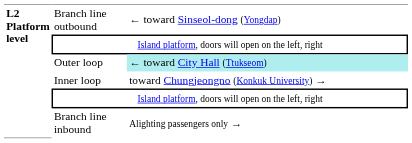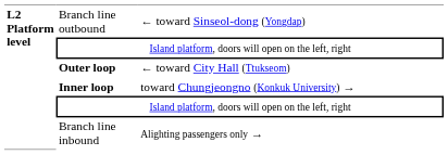Outer loop | column 2: normal -> bold
Outer loop | column 3: paleturquoise background -> no background
Inner loop | column 2: normal -> bold
